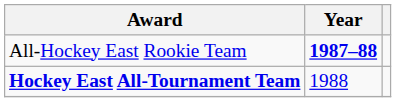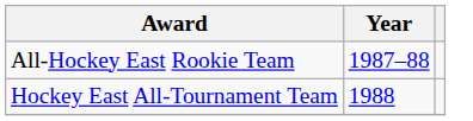row 2 | Year: bold -> normal
row 3 | Award: bold -> normal
